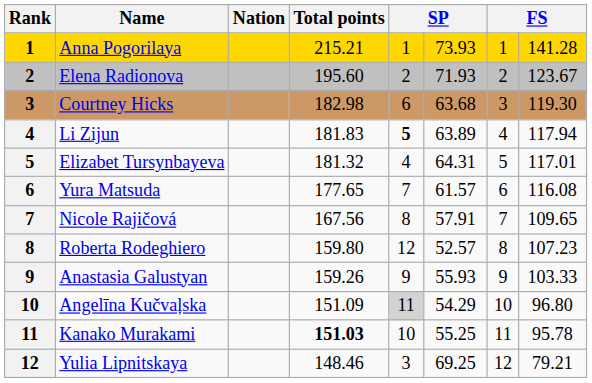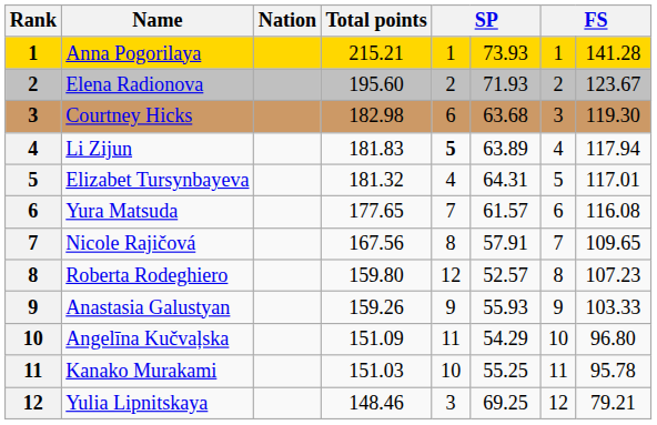Angelīna Kučvaļska | column 5: lightgrey background -> no background
Kanako Murakami | Total points: bold -> normal
